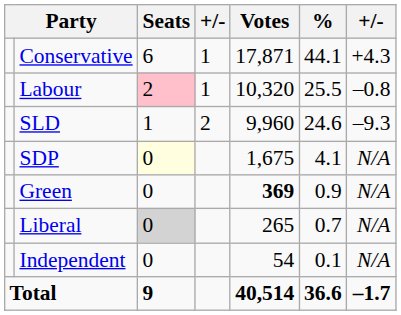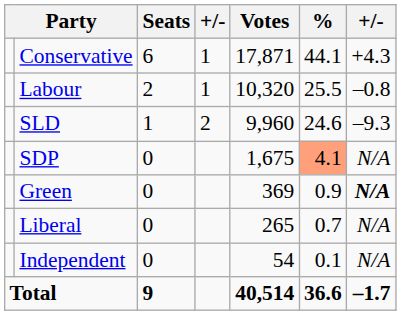Labour | Seats: pink background -> no background
SDP | Seats: lightyellow background -> no background
SDP | %: no background -> lightsalmon background
Green | Votes: bold -> normal
Green | column 7: normal -> bold
Liberal | Seats: lightgrey background -> no background
